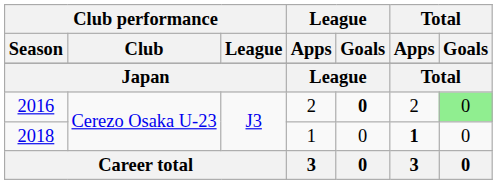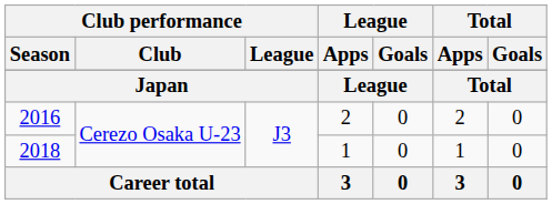2016 | League / Goals: bold -> normal
2016 | Total / Goals: lightgreen background -> no background
2018 | Total / Apps: bold -> normal
